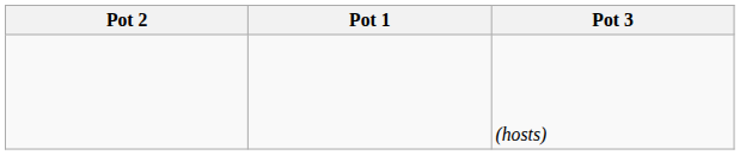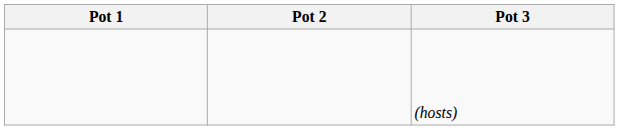columns swapped: Pot 1 <-> Pot 2
